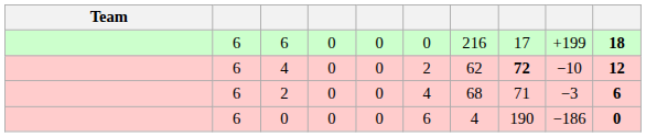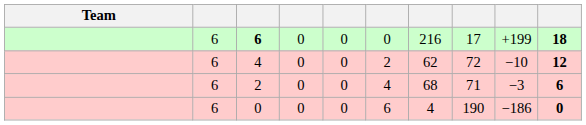row 2 | column 3: normal -> bold
row 3 | column 8: bold -> normal
